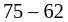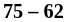row 1 | column 1: normal -> bold
